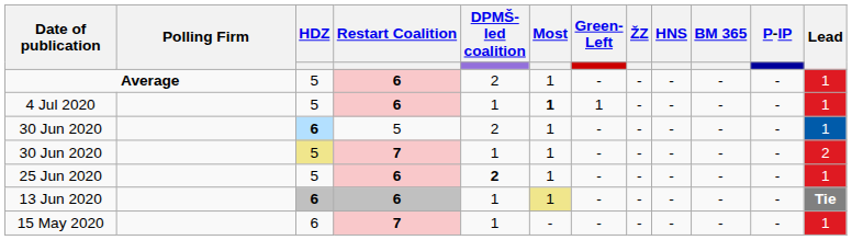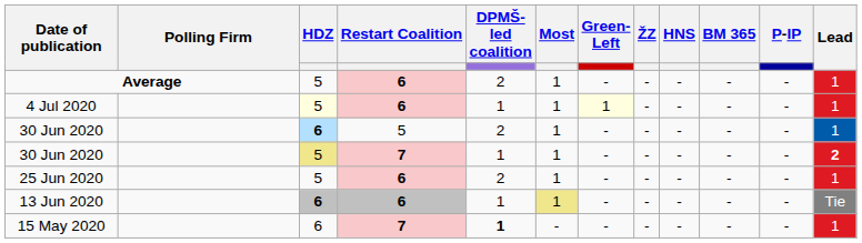4 Jul 2020 | HDZ: no background -> lightyellow background
4 Jul 2020 | Most: bold -> normal
4 Jul 2020 | Green-Left: no background -> lightyellow background
30 Jun 2020 / 7 | Lead: normal -> bold
25 Jun 2020 | DPMŠ-led coalition: bold -> normal
13 Jun 2020 | Lead: bold -> normal
15 May 2020 | DPMŠ-led coalition: normal -> bold
